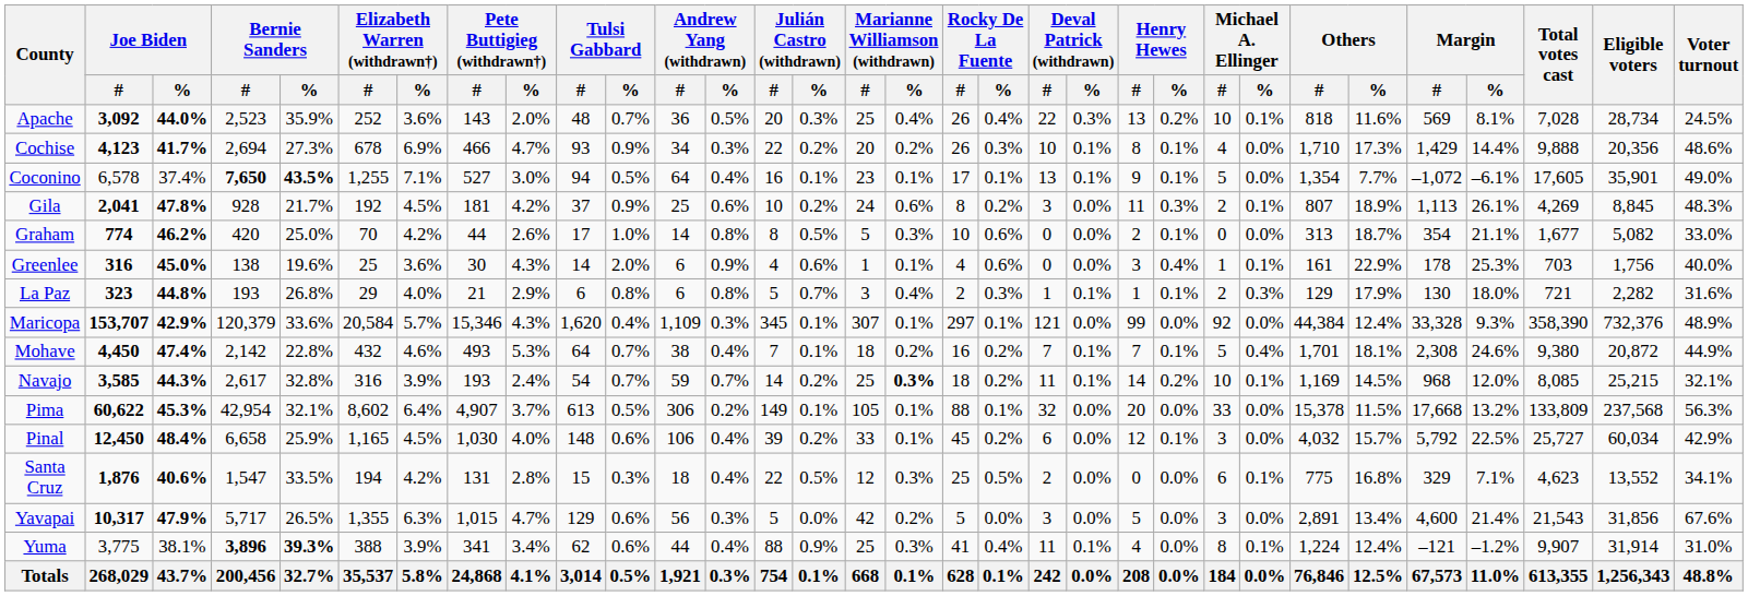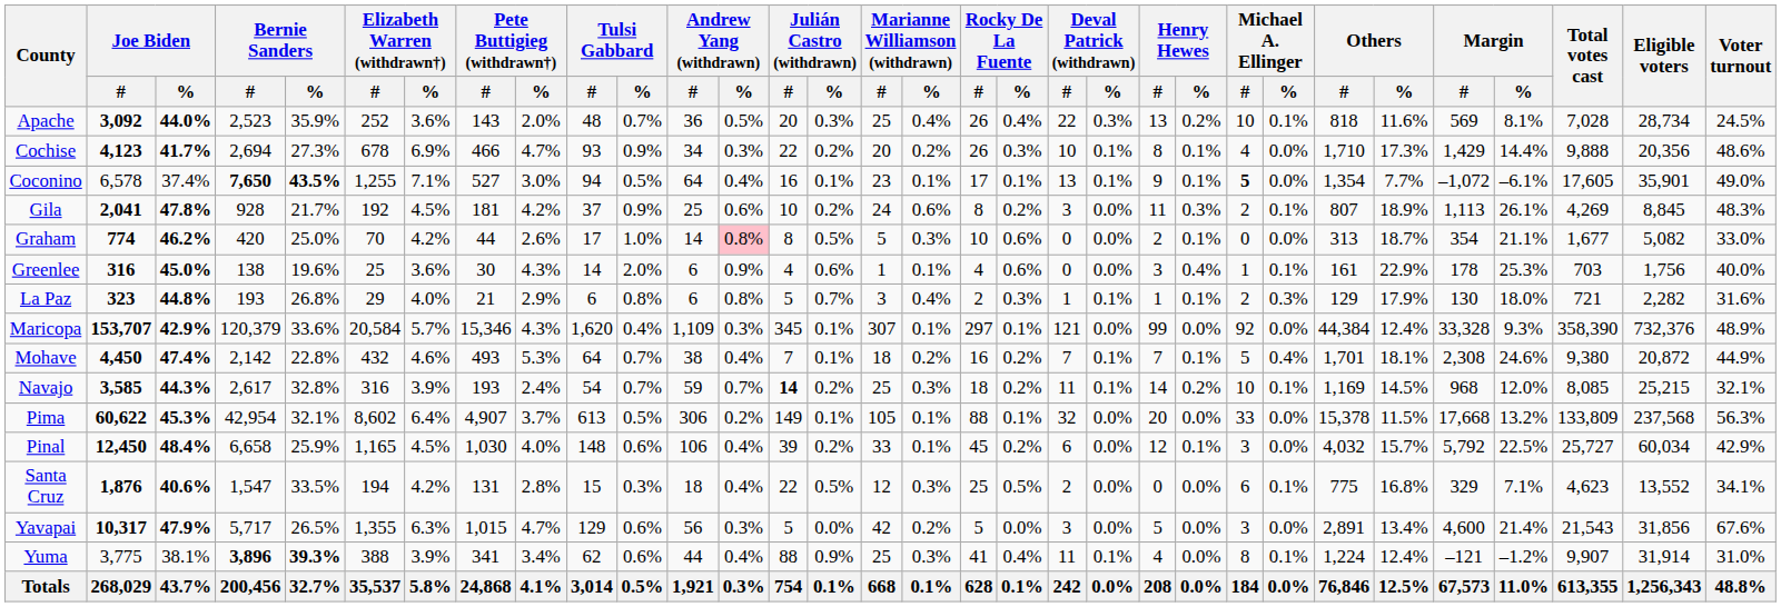Coconino | Michael A. Ellinger / #: normal -> bold
Graham | Andrew Yang (withdrawn) / %: no background -> pink background
Navajo | Julián Castro (withdrawn) / #: normal -> bold
Navajo | Marianne Williamson (withdrawn) / %: bold -> normal
